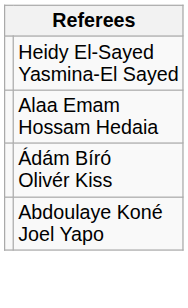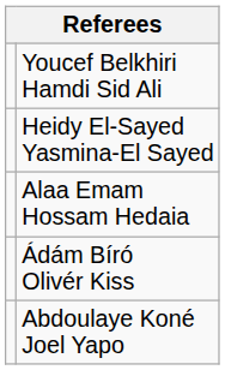+ row: Youcef Belkhiri Hamdi Sid Ali
